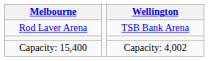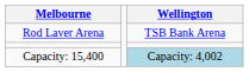Capacity: 15,400 | Wellington: no background -> lightblue background
